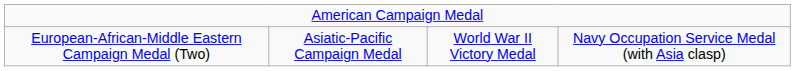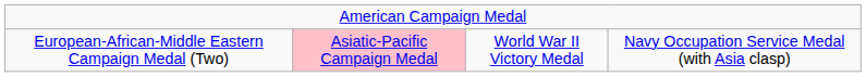European-African-Middle Eastern Campaign Medal (Two) | column 2: no background -> pink background
